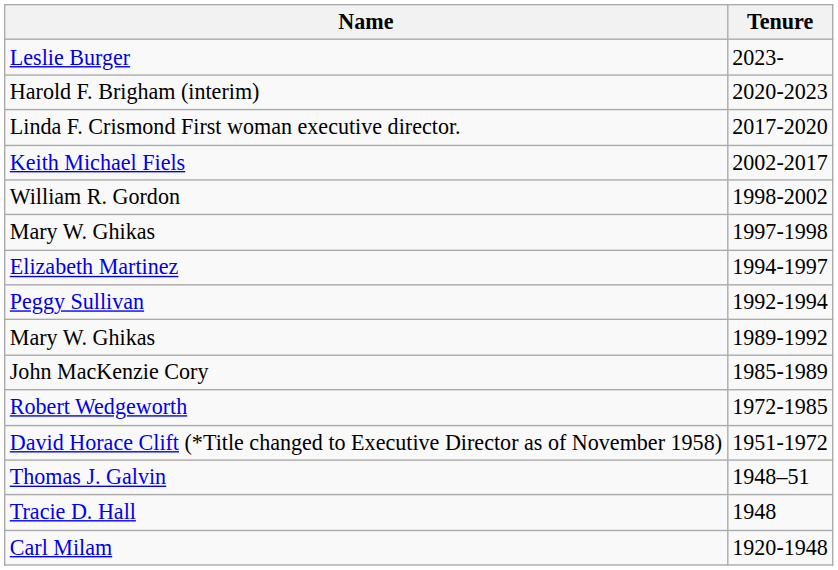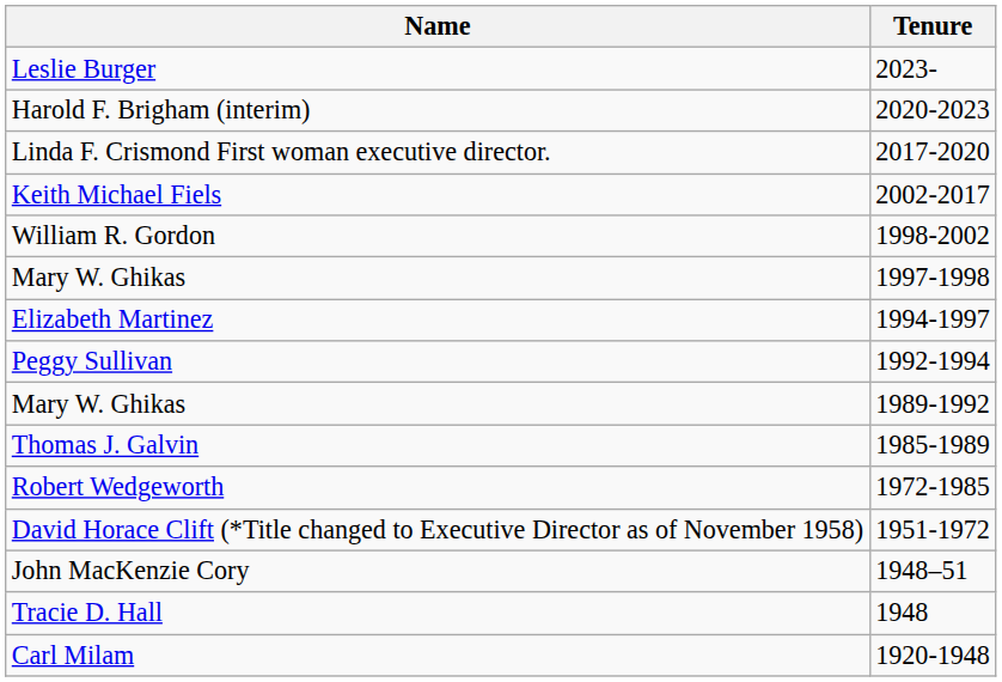row 11 | Name: John MacKenzie Cory -> Thomas J. Galvin
row 14 | Name: Thomas J. Galvin -> John MacKenzie Cory
